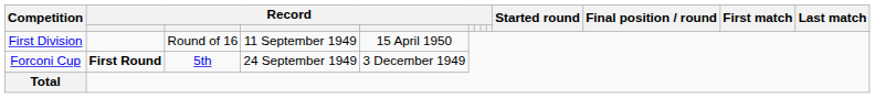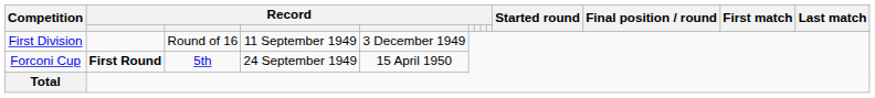First Division | column 5: 15 April 1950 -> 3 December 1949
Forconi Cup | column 5: 3 December 1949 -> 15 April 1950
